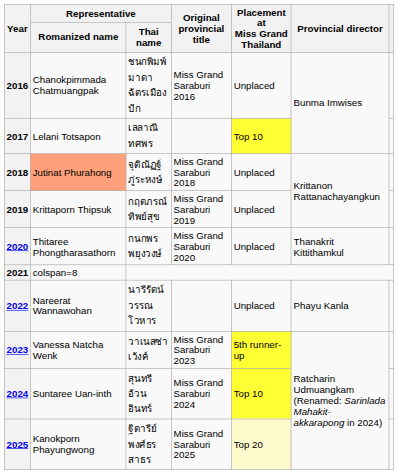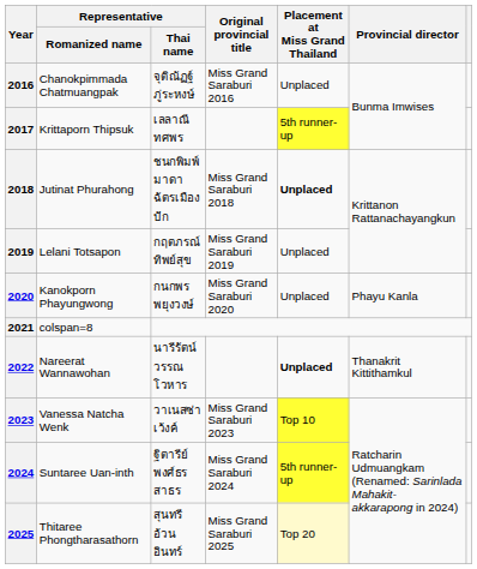2016 | Representative / Thai name: ชนกพิมพ์มาดา ฉัตรเมืองปัก -> จุติณัฏฐ์ ภู่ระหงษ์
2017 | Representative / Romanized name: Lelani Totsapon -> Krittaporn Thipsuk
2017 | Placement at Miss Grand Thailand: Top 10 -> 5th runner-up
2018 | Representative / Romanized name: lightsalmon background -> no background
2018 | Representative / Thai name: จุติณัฏฐ์ ภู่ระหงษ์ -> ชนกพิมพ์มาดา ฉัตรเมืองปัก
2018 | Placement at Miss Grand Thailand: normal -> bold
2019 | Representative / Romanized name: Krittaporn Thipsuk -> Lelani Totsapon
2020 | Representative / Romanized name: Thitaree Phongtharasathorn -> Kanokporn Phayungwong
2020 | Provincial director: Thanakrit Kittithamkul -> Phayu Kanla
2022 | Placement at Miss Grand Thailand: normal -> bold
2022 | Provincial director: Phayu Kanla -> Thanakrit Kittithamkul
2023 | Placement at Miss Grand Thailand: 5th runner-up -> Top 10
2024 | Representative / Thai name: สุนทรี อ้วนอินทร์ -> ฐิตารีย์ พงศ์ธรสาธร
2024 | Placement at Miss Grand Thailand: Top 10 -> 5th runner-up
2025 | Representative / Romanized name: Kanokporn Phayungwong -> Thitaree Phongtharasathorn
2025 | Representative / Thai name: ฐิตารีย์ พงศ์ธรสาธร -> สุนทรี อ้วนอินทร์
